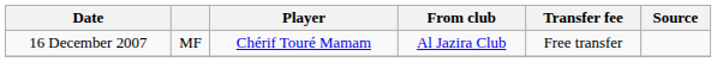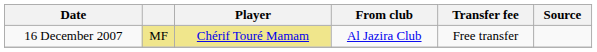16 December 2007 | column 2: no background -> khaki background
16 December 2007 | Player: no background -> khaki background
